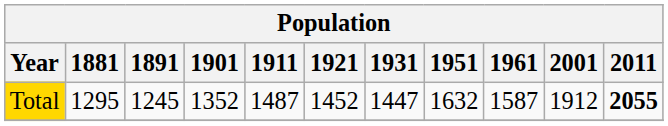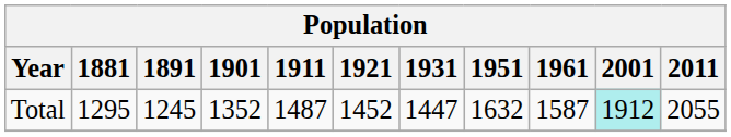row 3 | Year: gold background -> no background
row 3 | 2001: no background -> paleturquoise background
row 3 | 2011: bold -> normal
